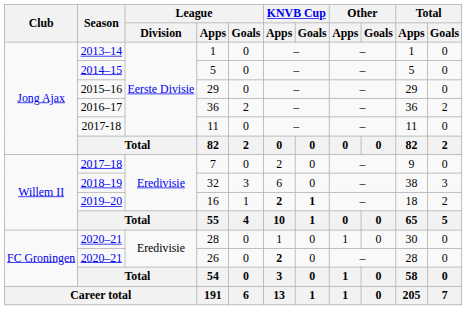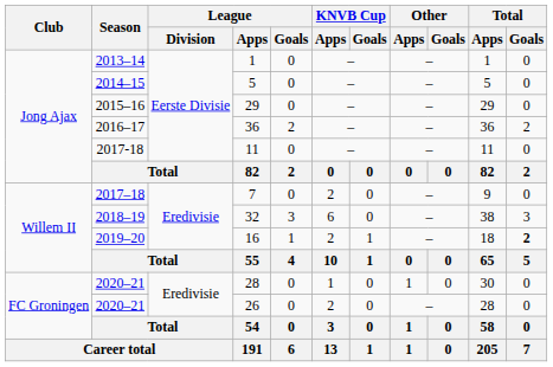16 | KNVB Cup / Apps: bold -> normal
16 | KNVB Cup / Goals: bold -> normal
16 | Total / Goals: normal -> bold
26 | KNVB Cup / Apps: bold -> normal
